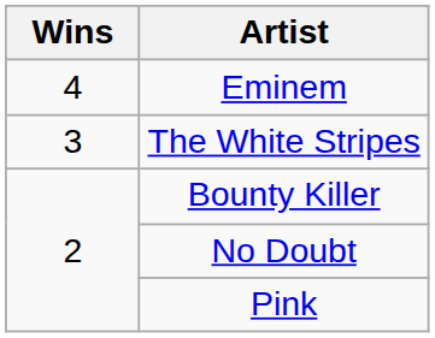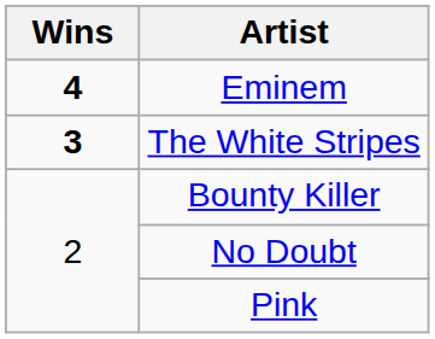Eminem | Wins: normal -> bold
The White Stripes | Wins: normal -> bold
